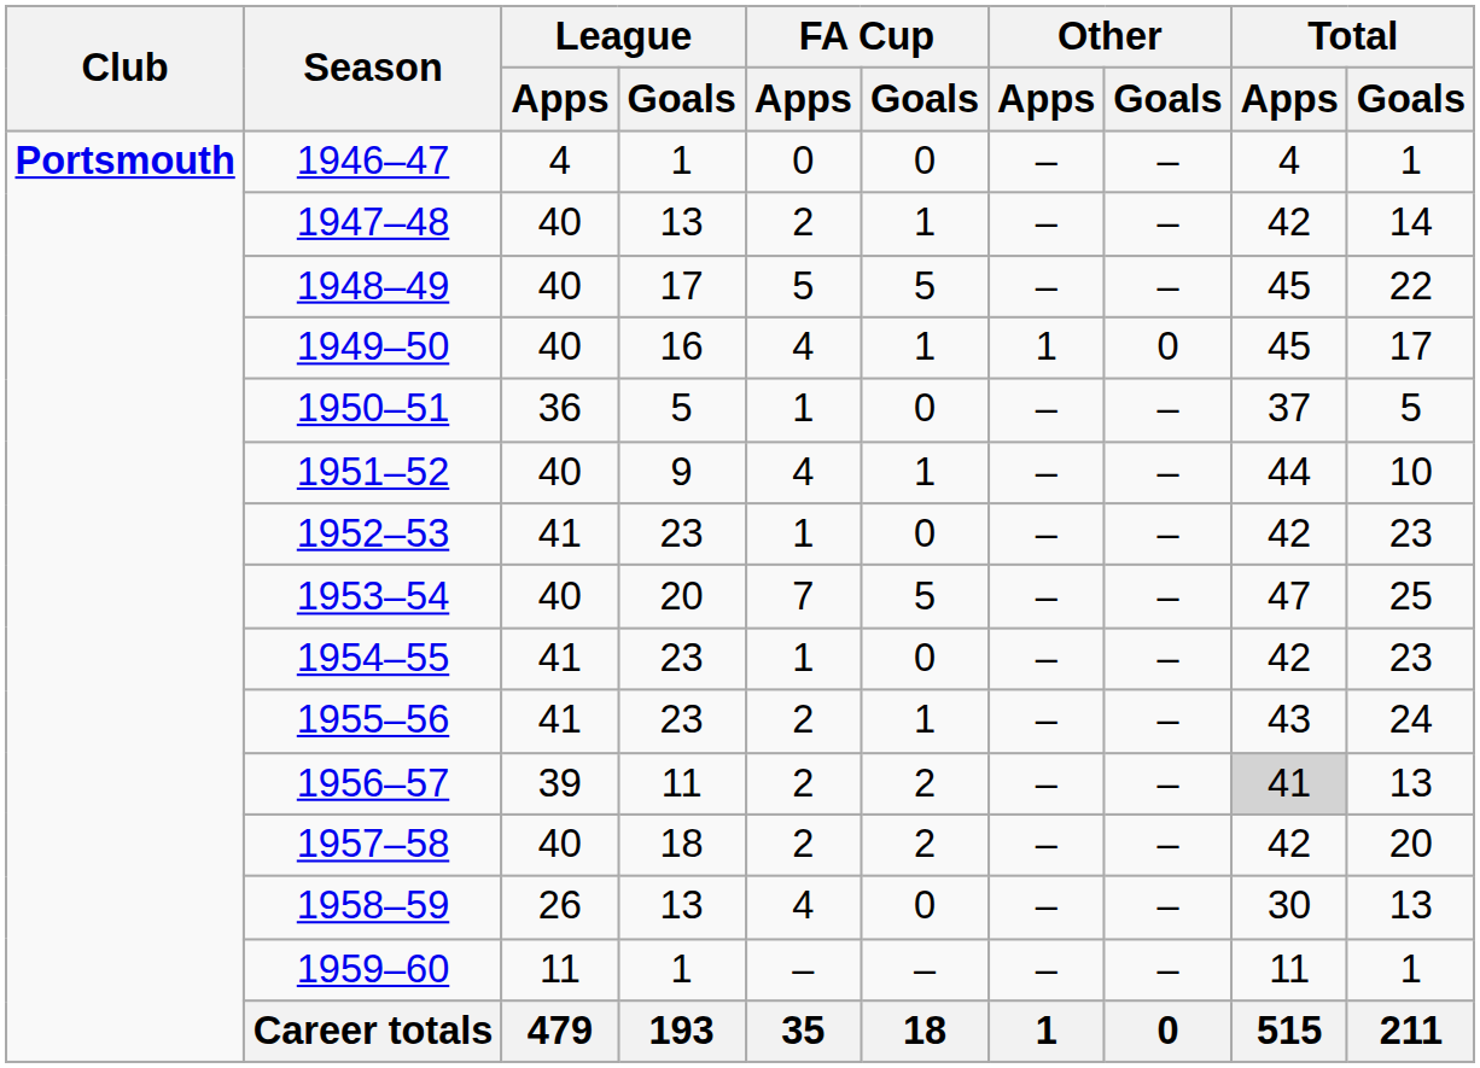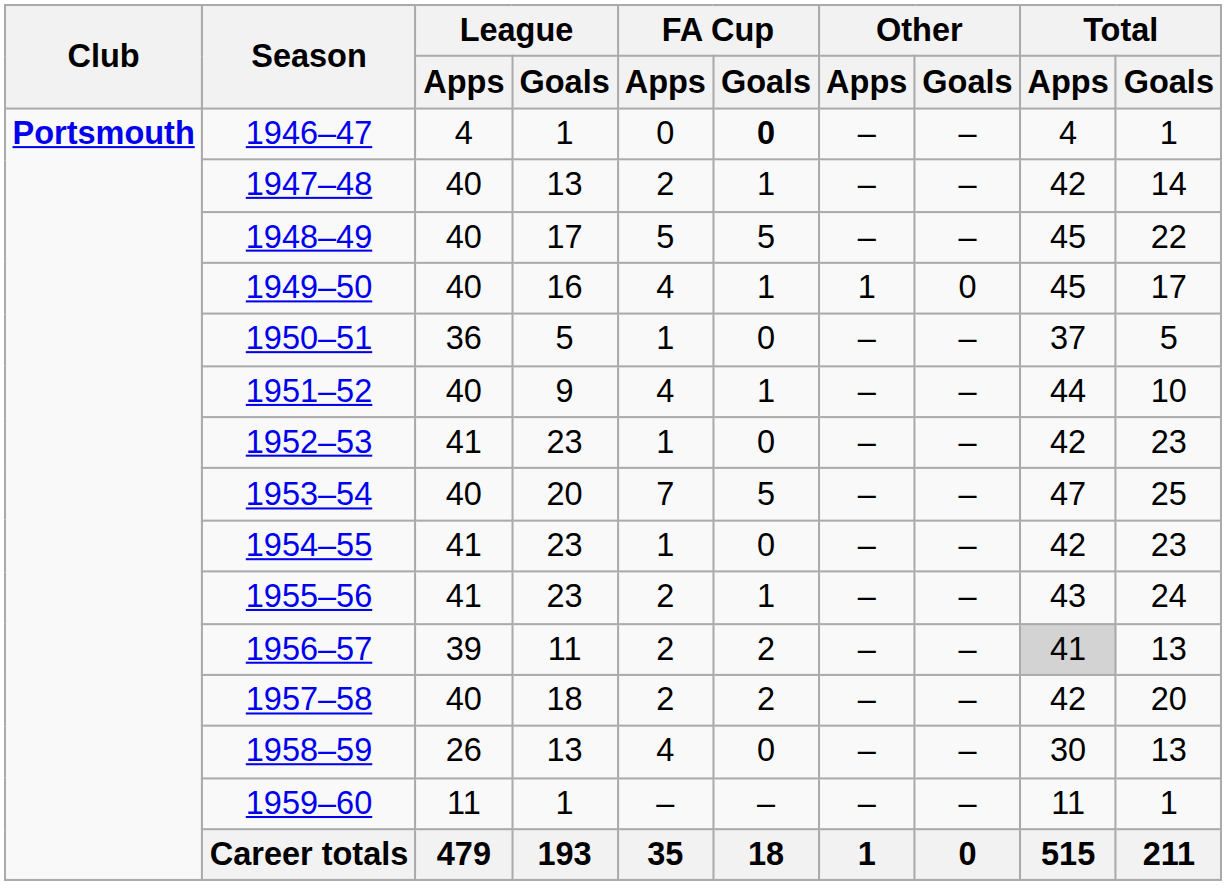1946–47 | FA Cup / Goals: normal -> bold
